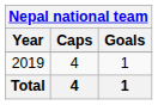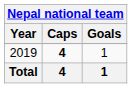2019 | Caps: normal -> bold
